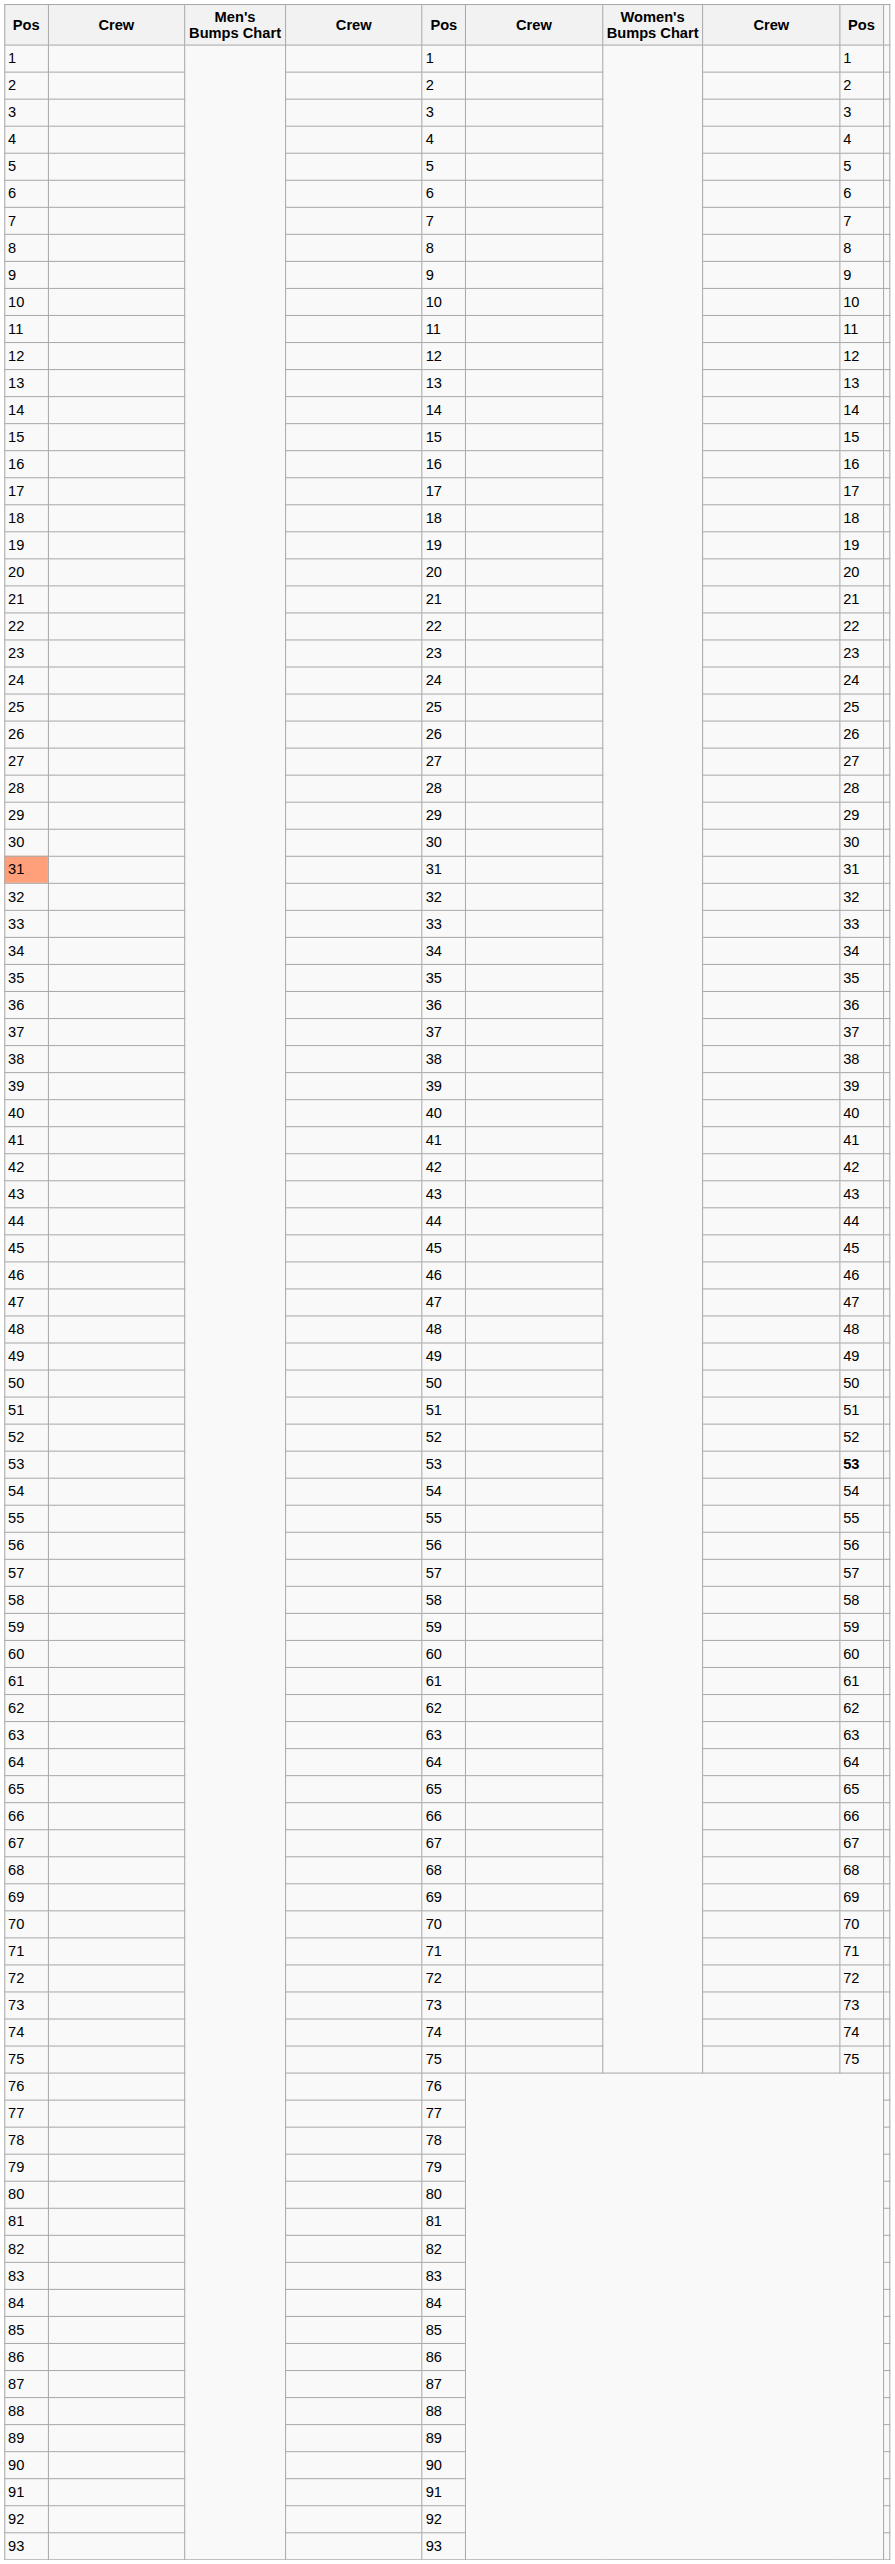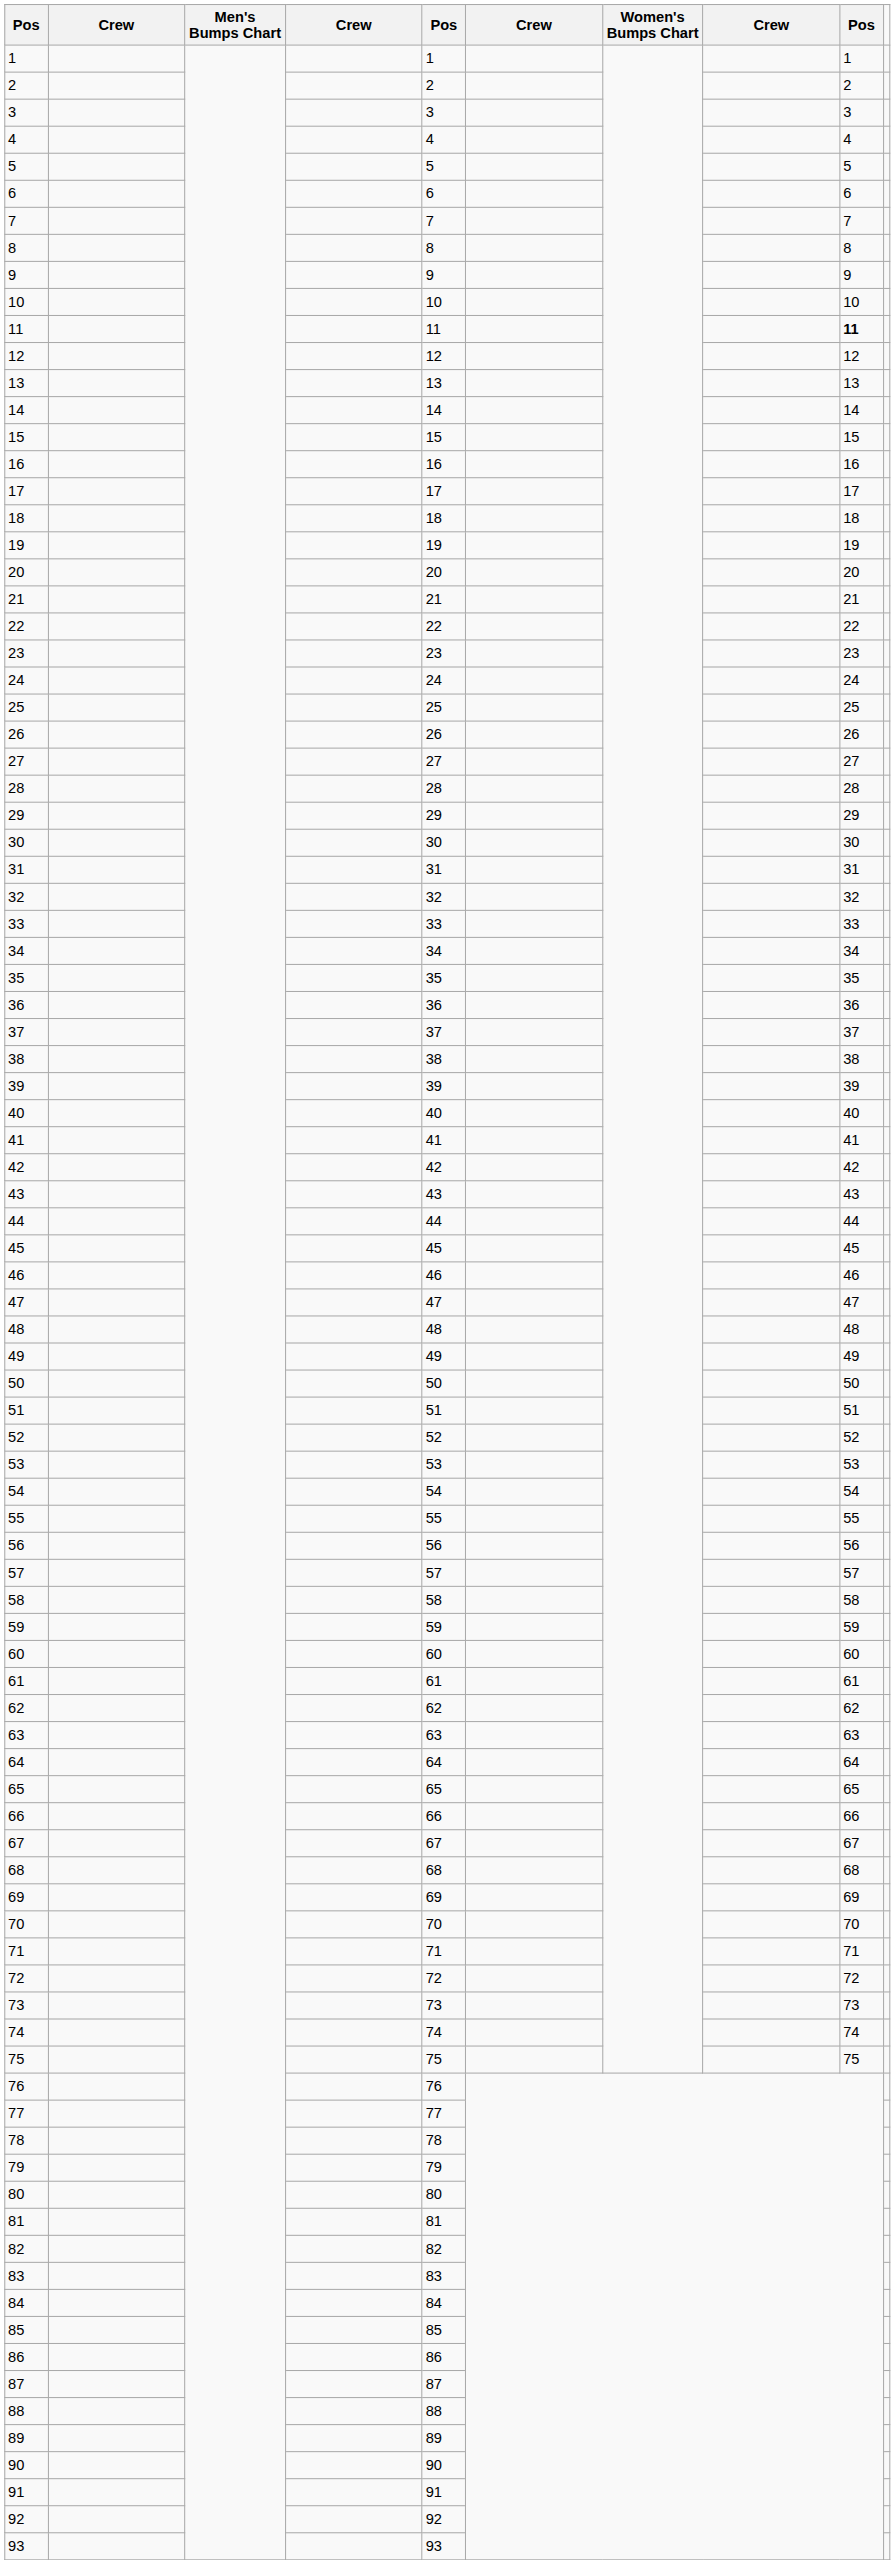row 12 | column 9: normal -> bold
row 32 | column 1: lightsalmon background -> no background
row 54 | column 9: bold -> normal
